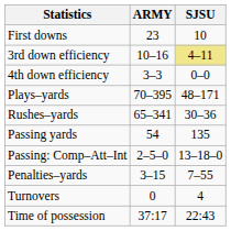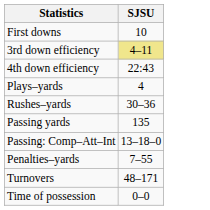- column: ARMY | 23 | 10–16 | 3–3 | 70–395 | 65–341 | 54 | 2–5–0 | 3–15 | 0 | 37:17
4th down efficiency | SJSU: 0–0 -> 22:43
Plays–yards | SJSU: 48–171 -> 4
Turnovers | SJSU: 4 -> 48–171
Time of possession | SJSU: 22:43 -> 0–0
